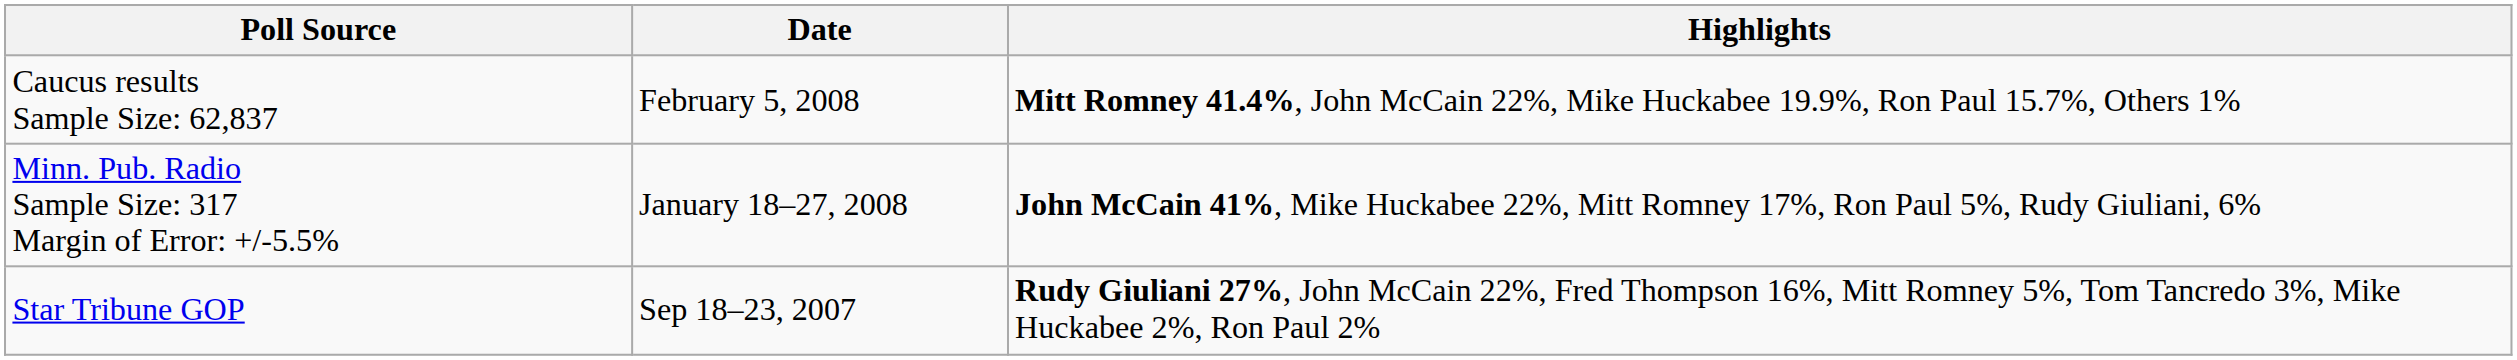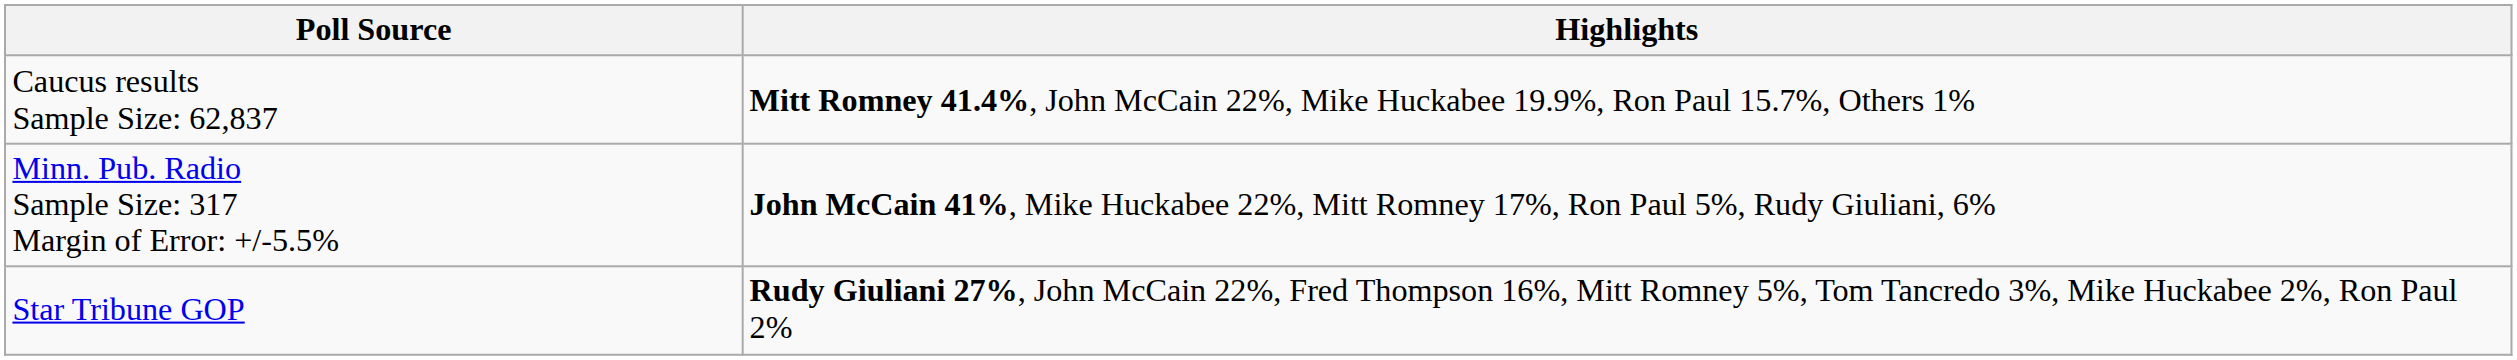- column: Date | February 5, 2008 | January 18–27, 2008 | Sep 18–23, 2007
